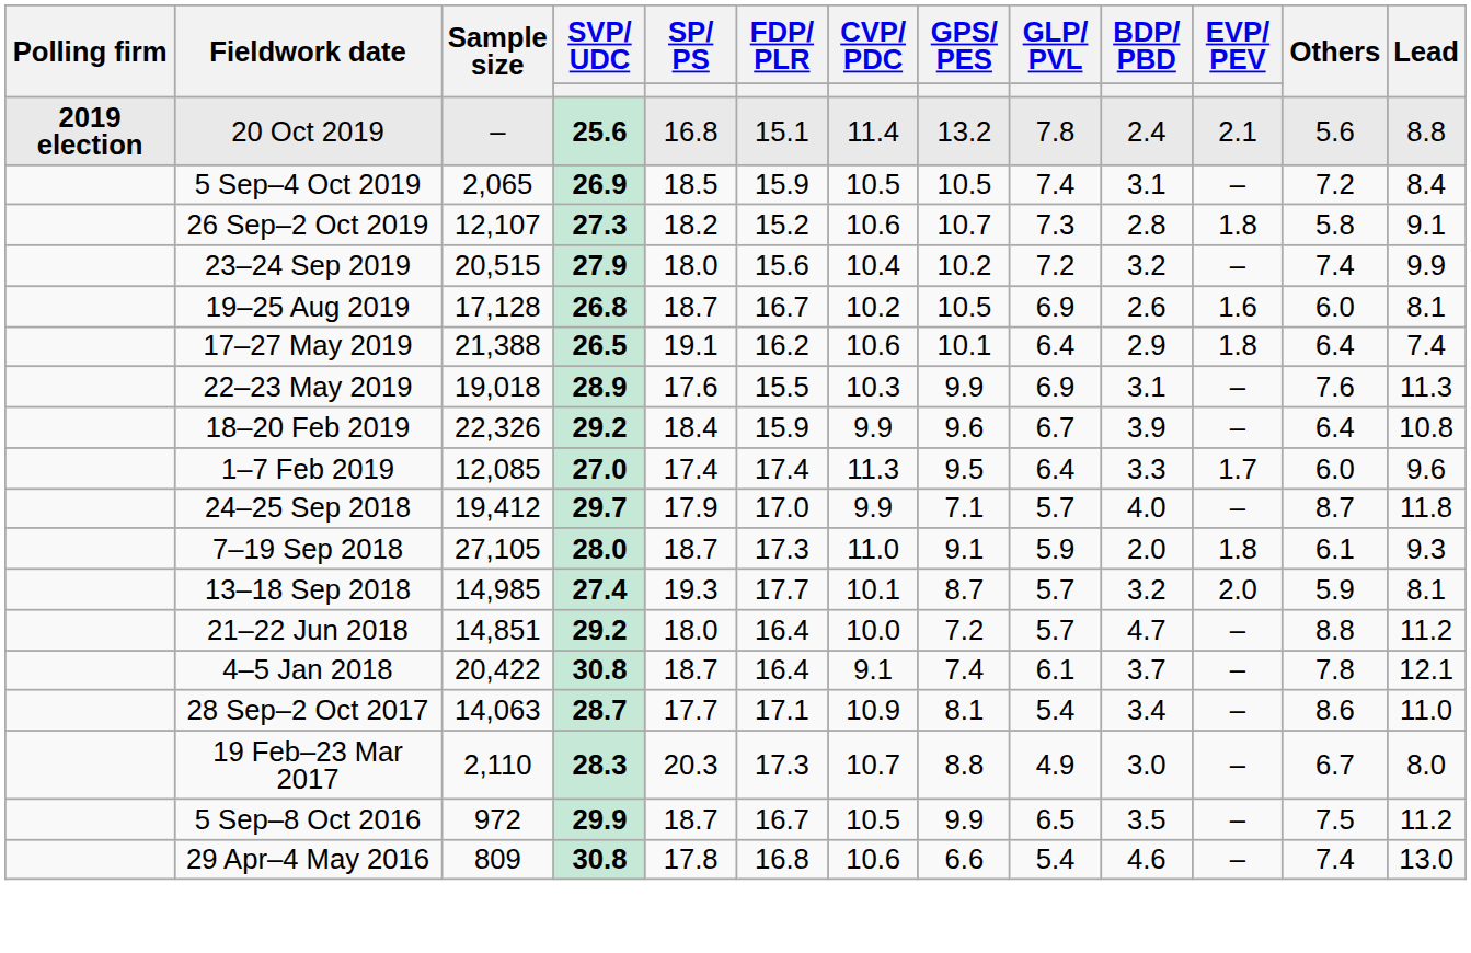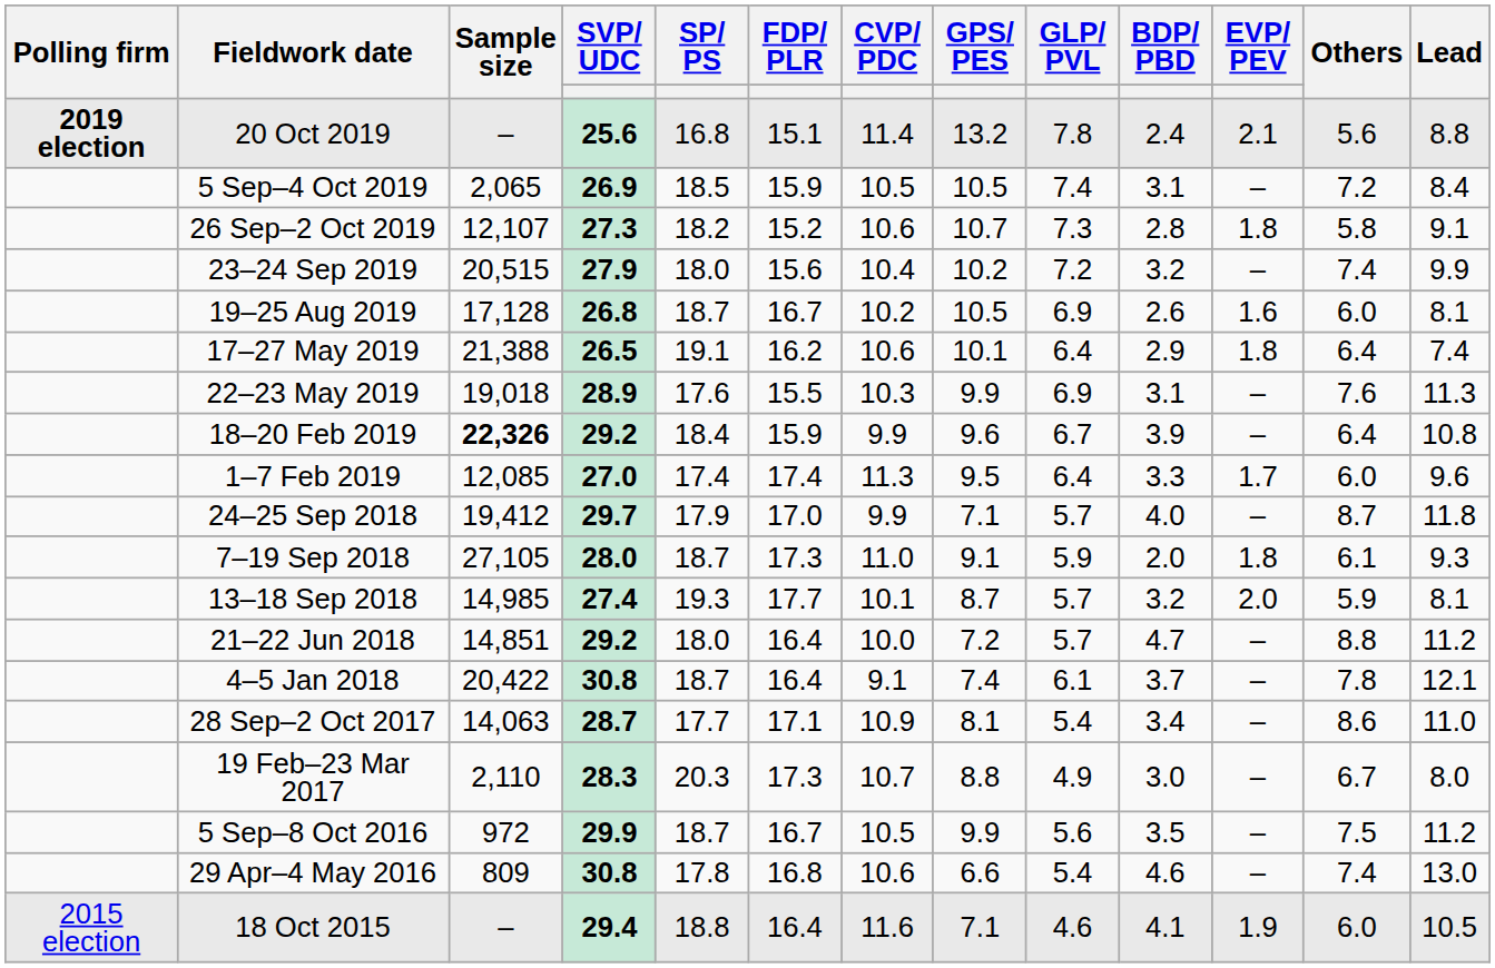18–20 Feb 2019 | Sample size: normal -> bold
5 Sep–8 Oct 2016 | GLP/ PVL: 6.5 -> 5.6
+ row: 2015 election | 18 Oct 2015 | – | 29.4 | 18.8 | 16.4 | 11.6 | 7.1 | 4.6 | 4.1 | 1.9 | 6.0 | 10.5
